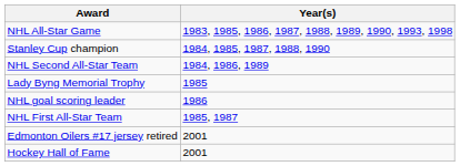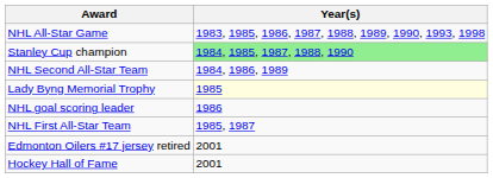Stanley Cup champion | Year(s): no background -> lightgreen background
Lady Byng Memorial Trophy | Year(s): no background -> lightyellow background
